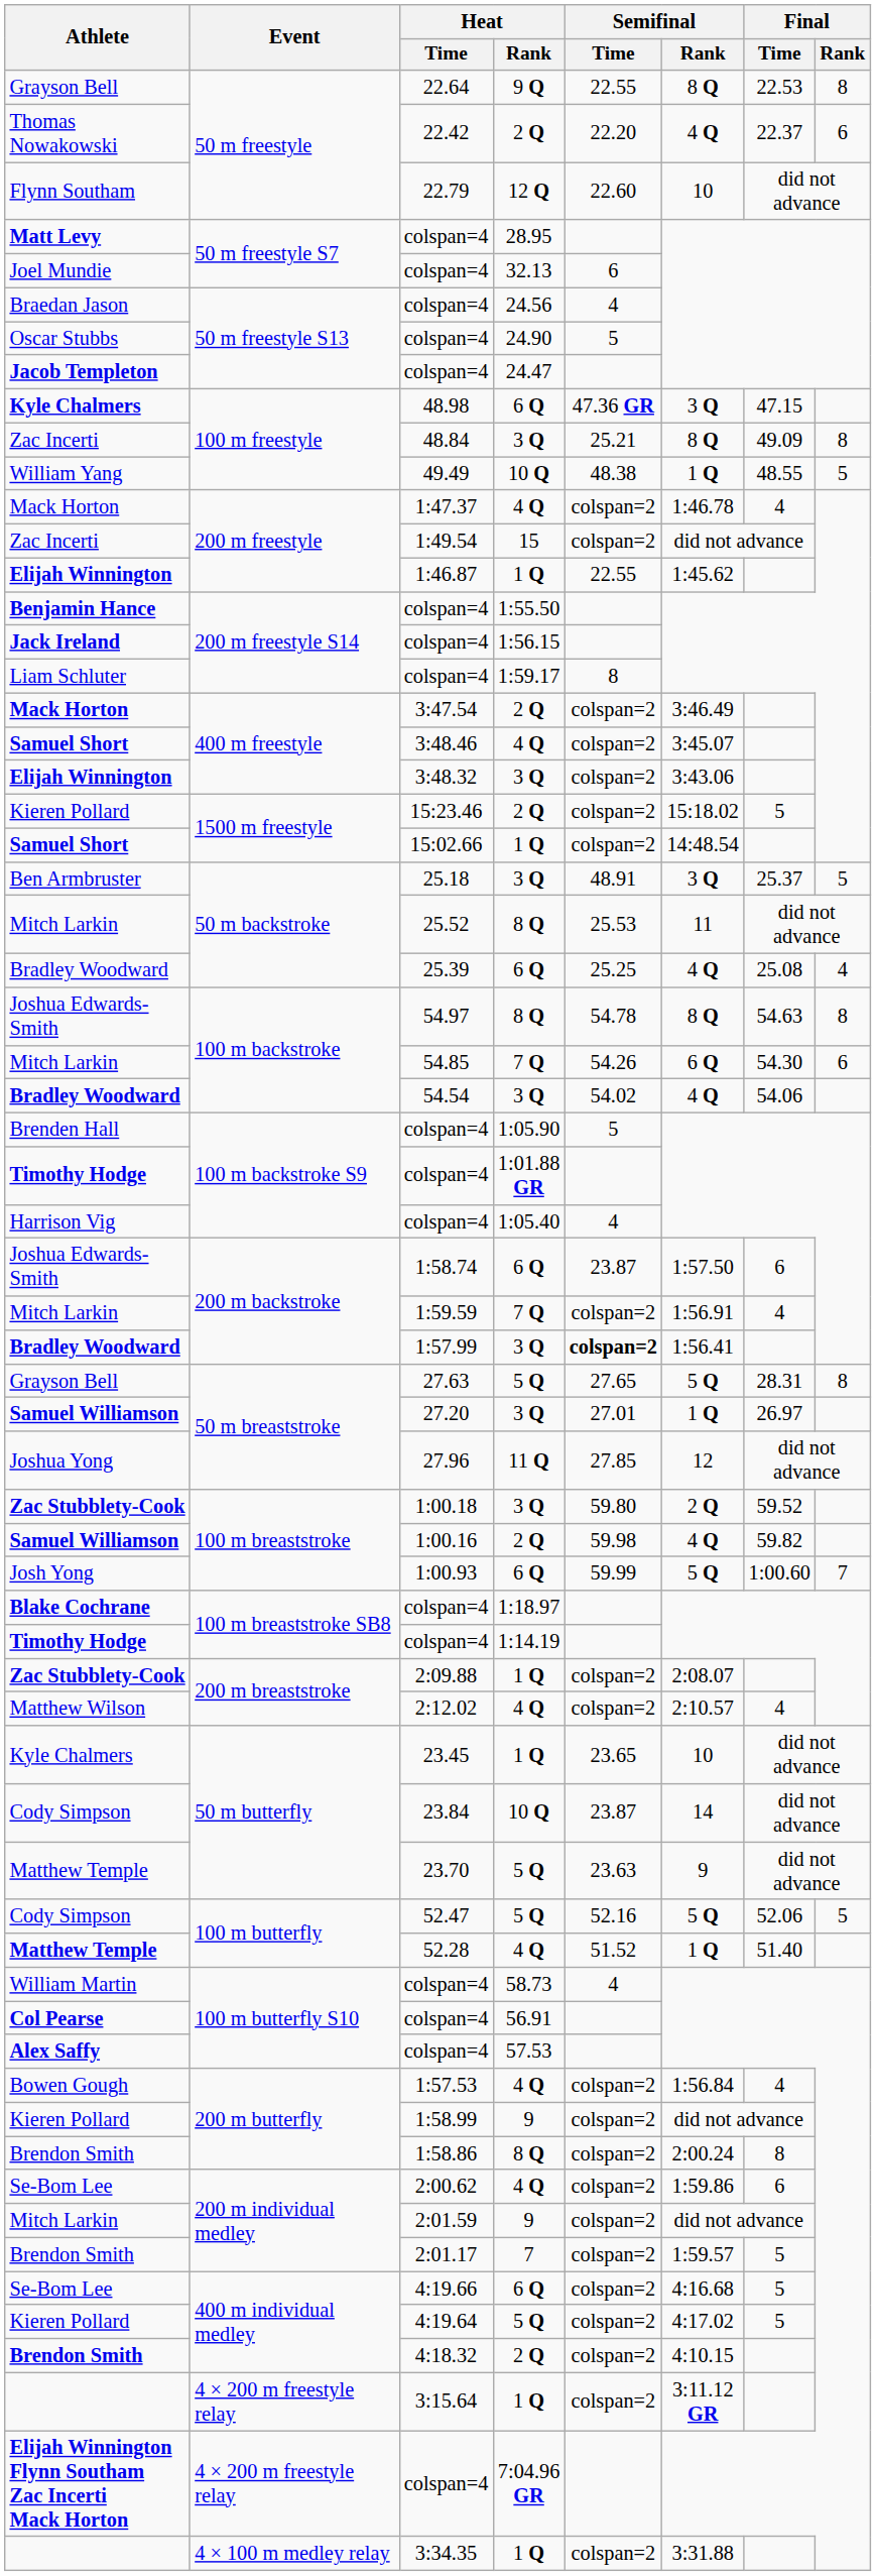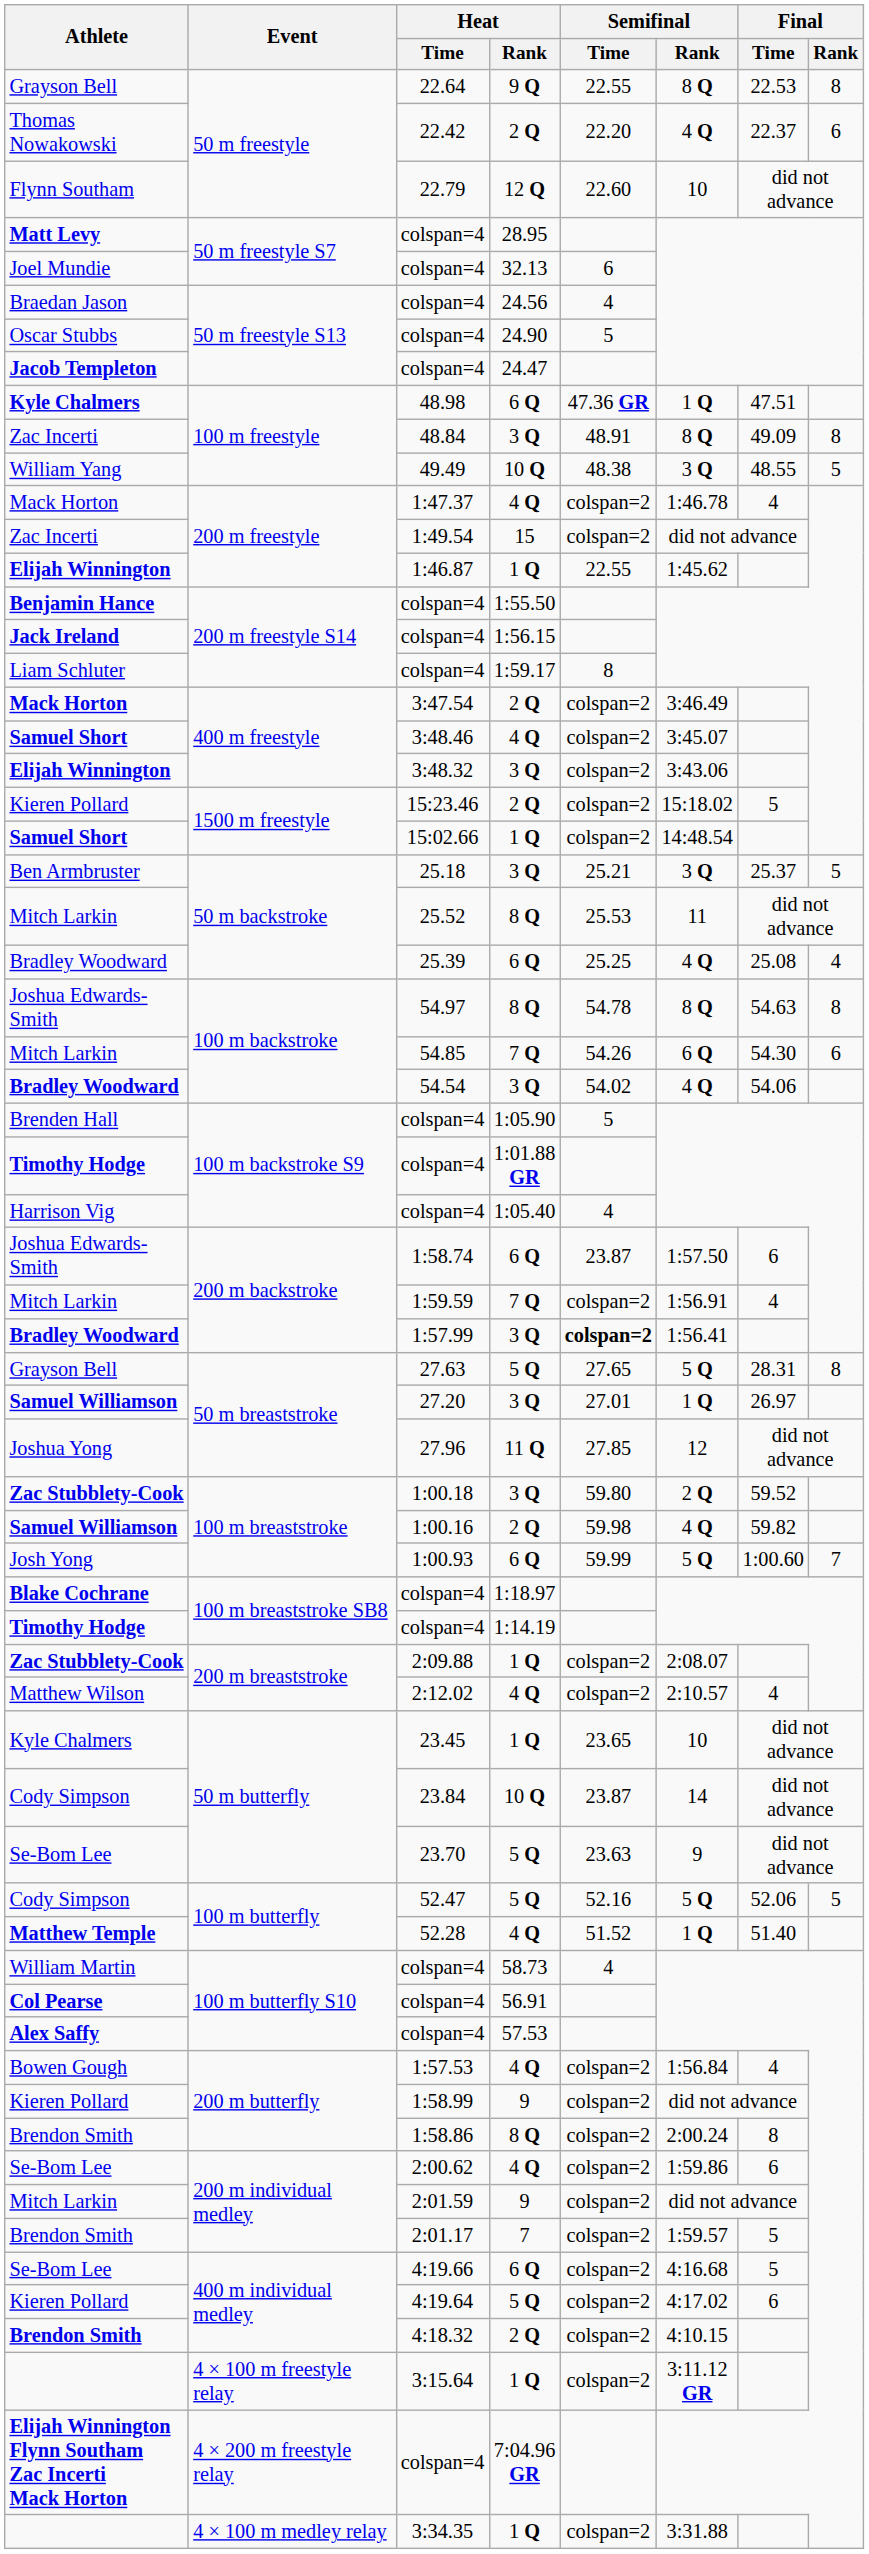48.98 | Semifinal / Rank: 3 Q -> 1 Q
48.98 | Final / Time: 47.15 -> 47.51
48.84 | Semifinal / Time: 25.21 -> 48.91
49.49 | Semifinal / Rank: 1 Q -> 3 Q
25.18 | Semifinal / Time: 48.91 -> 25.21
23.70 | Athlete: Matthew Temple -> Se-Bom Lee
4:19.64 | Final / Time: 5 -> 6
3:15.64 | Event: 4 × 200 m freestyle relay -> 4 × 100 m freestyle relay
